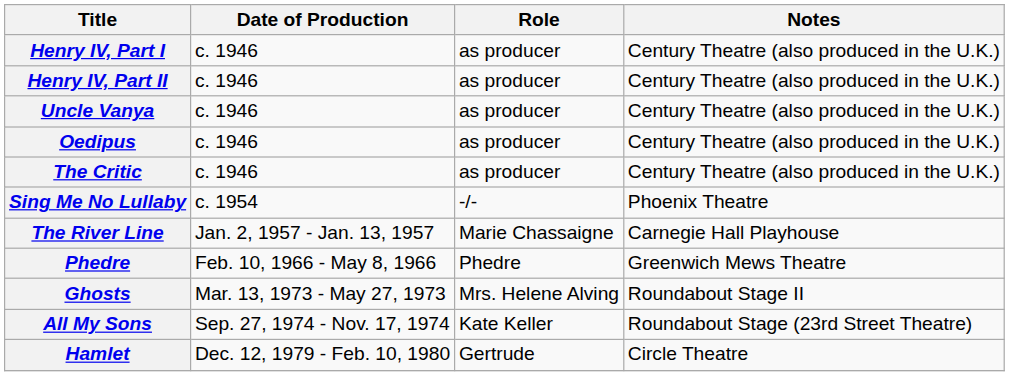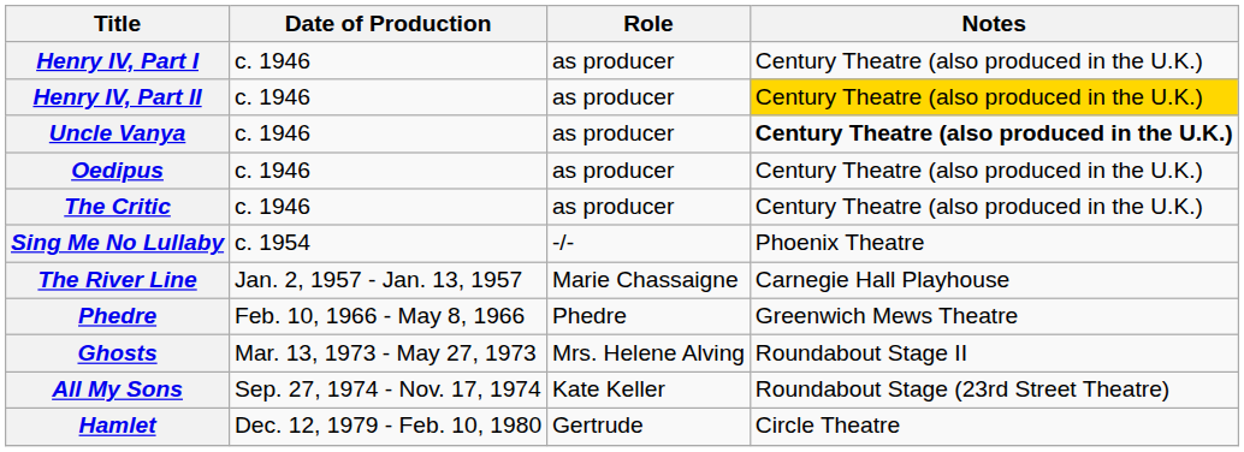Henry IV, Part II | Notes: no background -> gold background
Uncle Vanya | Notes: normal -> bold
